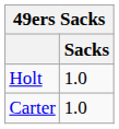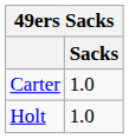rows swapped: Carter <-> Holt
